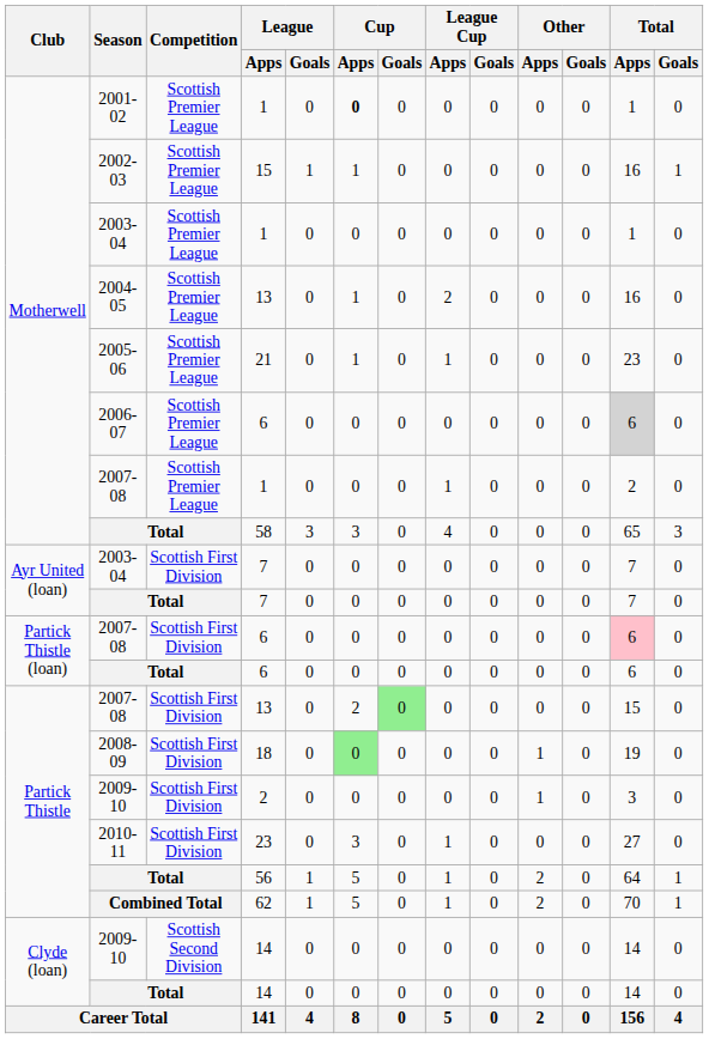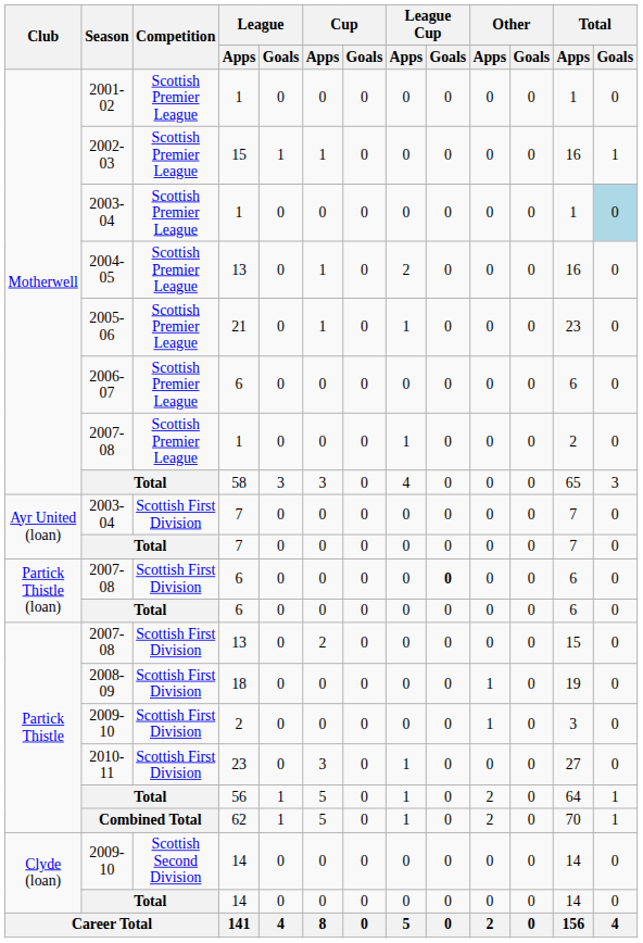2001-02 / 1 | Cup / Apps: bold -> normal
2003-04 / 1 | Total / Goals: no background -> lightblue background
2006-07 / 6 | Total / Apps: lightgrey background -> no background
2007-08 / 6 | League Cup / Goals: normal -> bold
2007-08 / 6 | Total / Apps: pink background -> no background
2007-08 / 13 | Cup / Goals: lightgreen background -> no background
18 | Cup / Apps: lightgreen background -> no background
